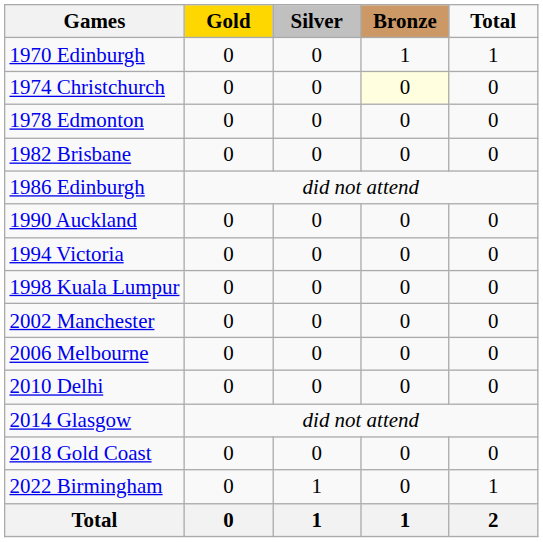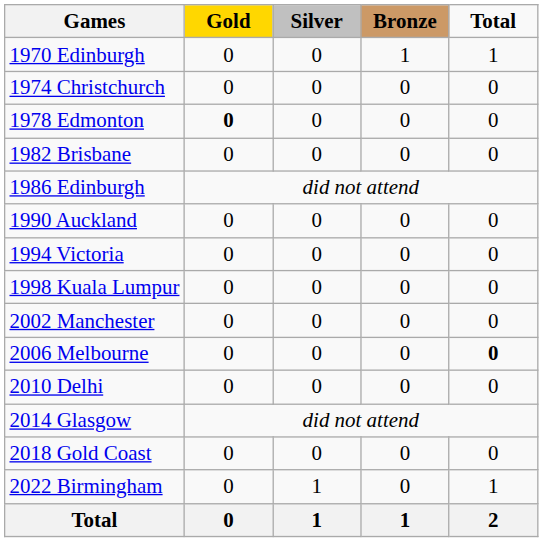1974 Christchurch | Bronze: lightyellow background -> no background
1978 Edmonton | Gold: normal -> bold
2006 Melbourne | Total: normal -> bold
